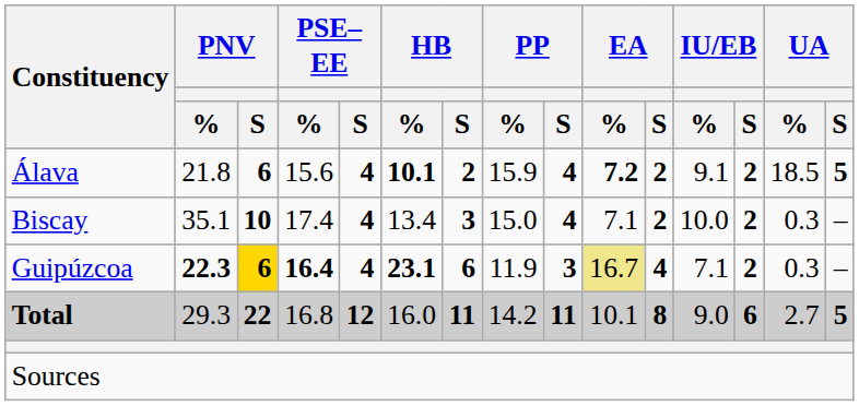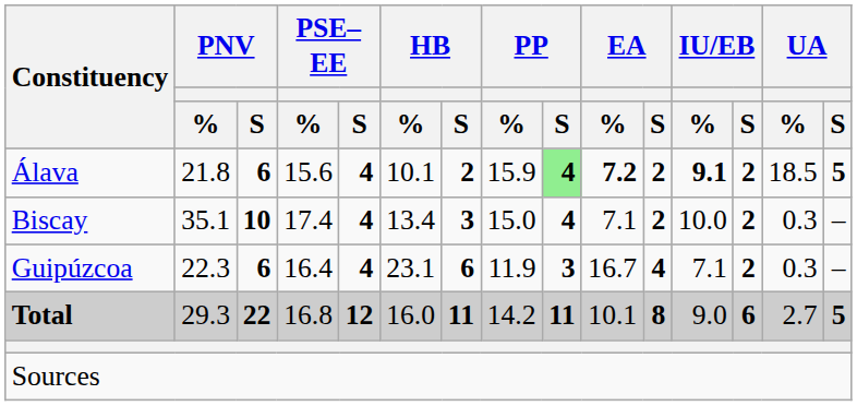Álava | HB / %: bold -> normal
Álava | PP / S: no background -> lightgreen background
Álava | IU/EB / %: normal -> bold
Guipúzcoa | PNV / %: bold -> normal
Guipúzcoa | PNV / S: gold background -> no background
Guipúzcoa | PSE–EE / %: bold -> normal
Guipúzcoa | HB / %: bold -> normal
Guipúzcoa | EA / %: khaki background -> no background
